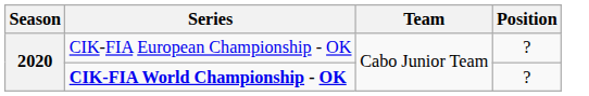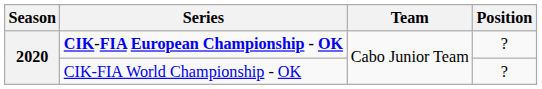CIK-FIA European Championship - OK | Series: normal -> bold
CIK-FIA World Championship - OK | Series: bold -> normal
